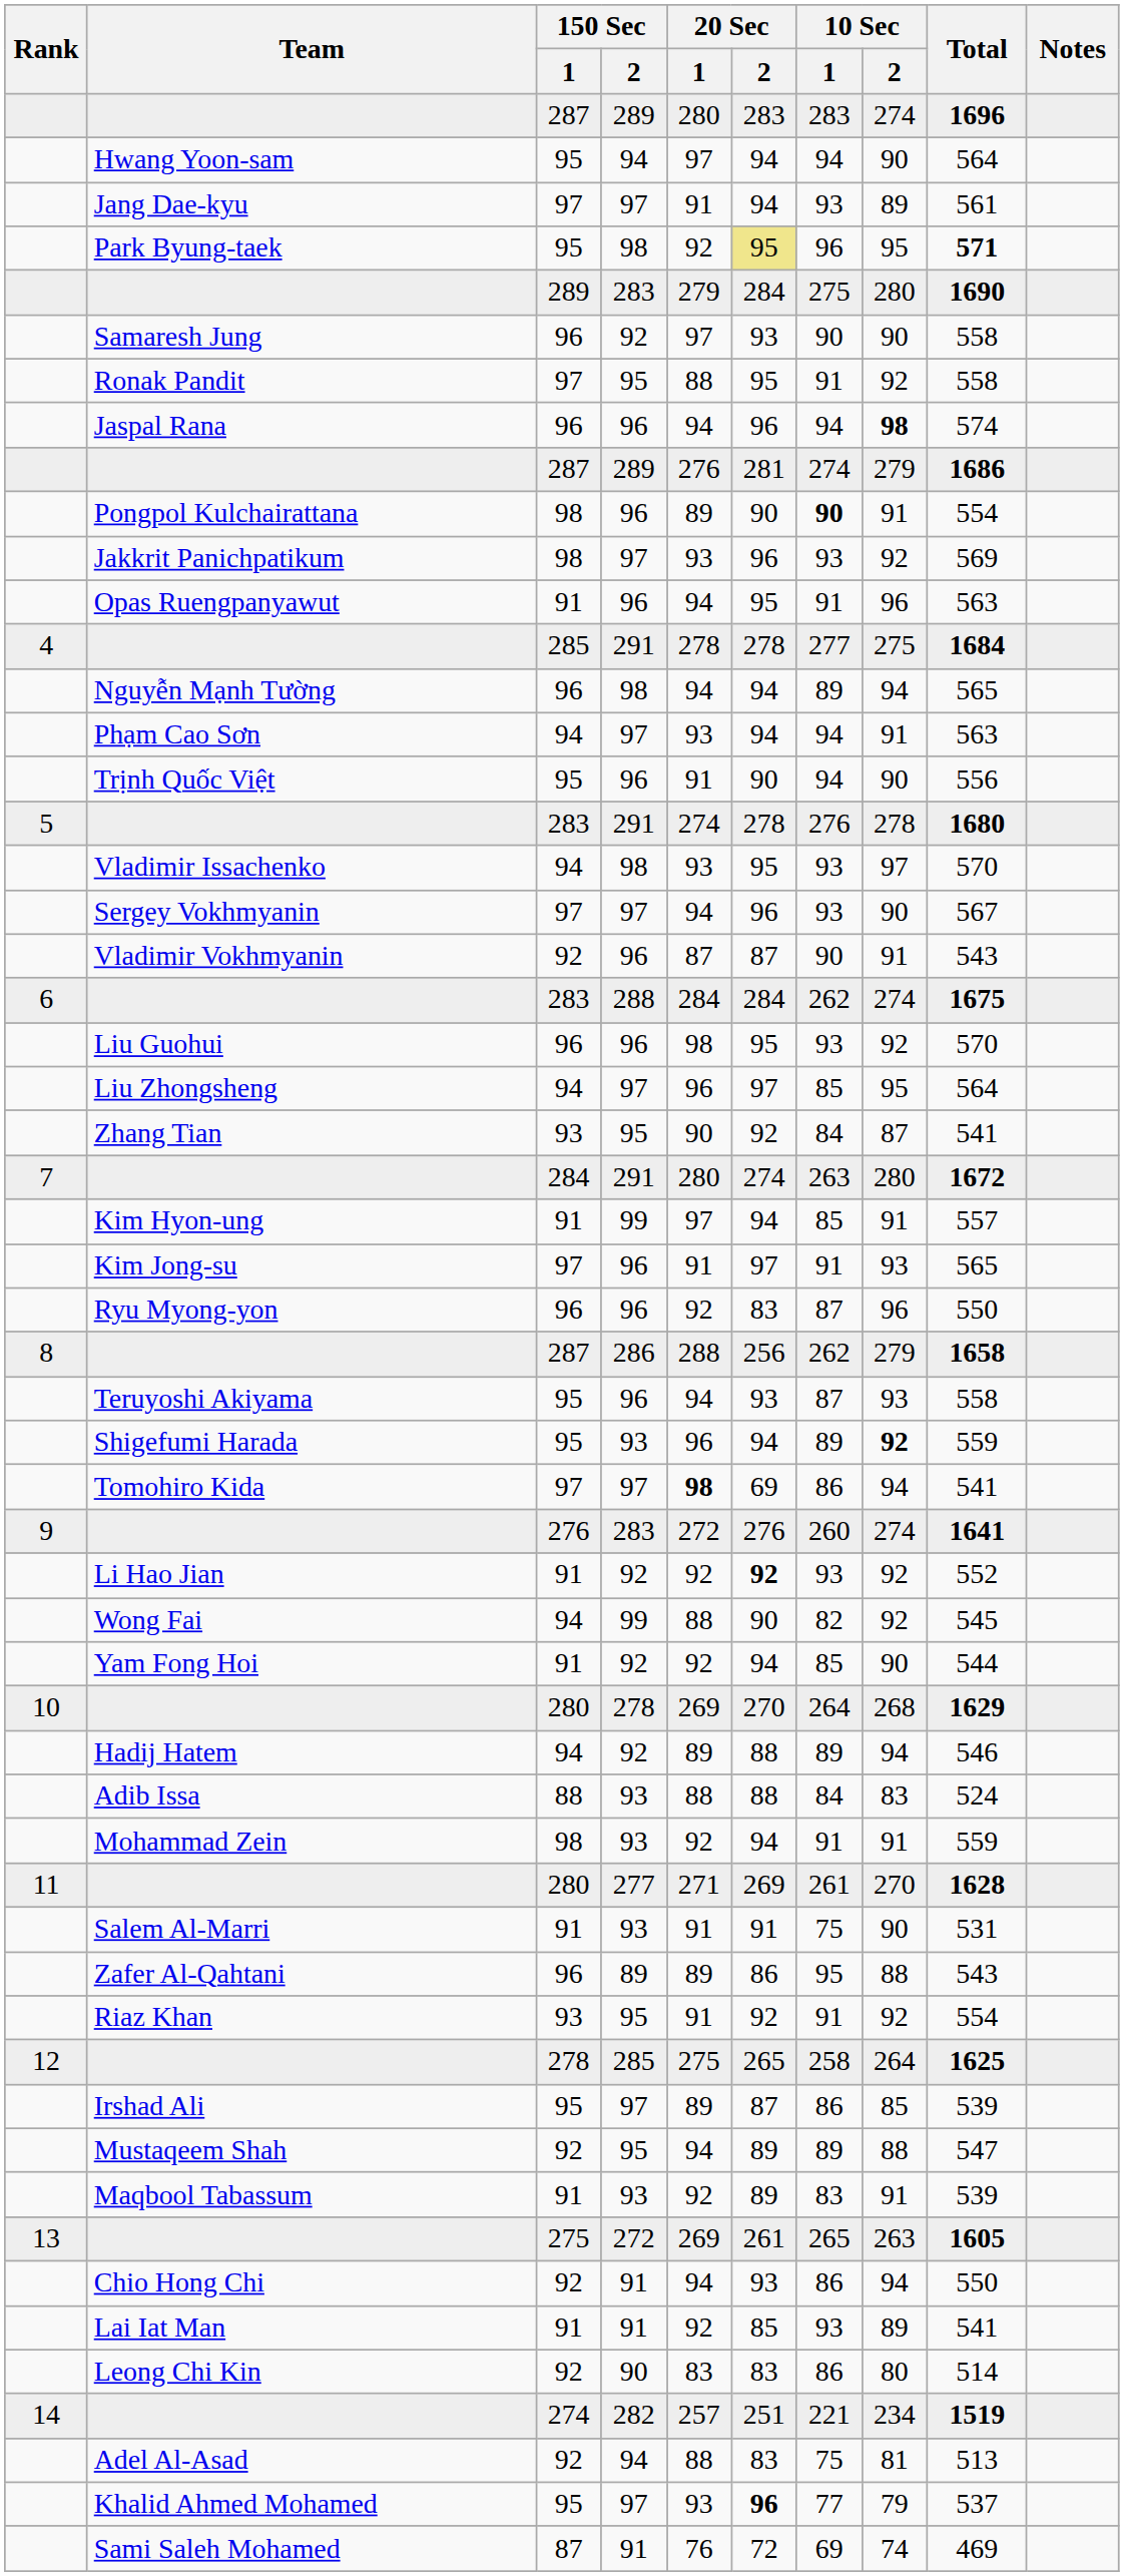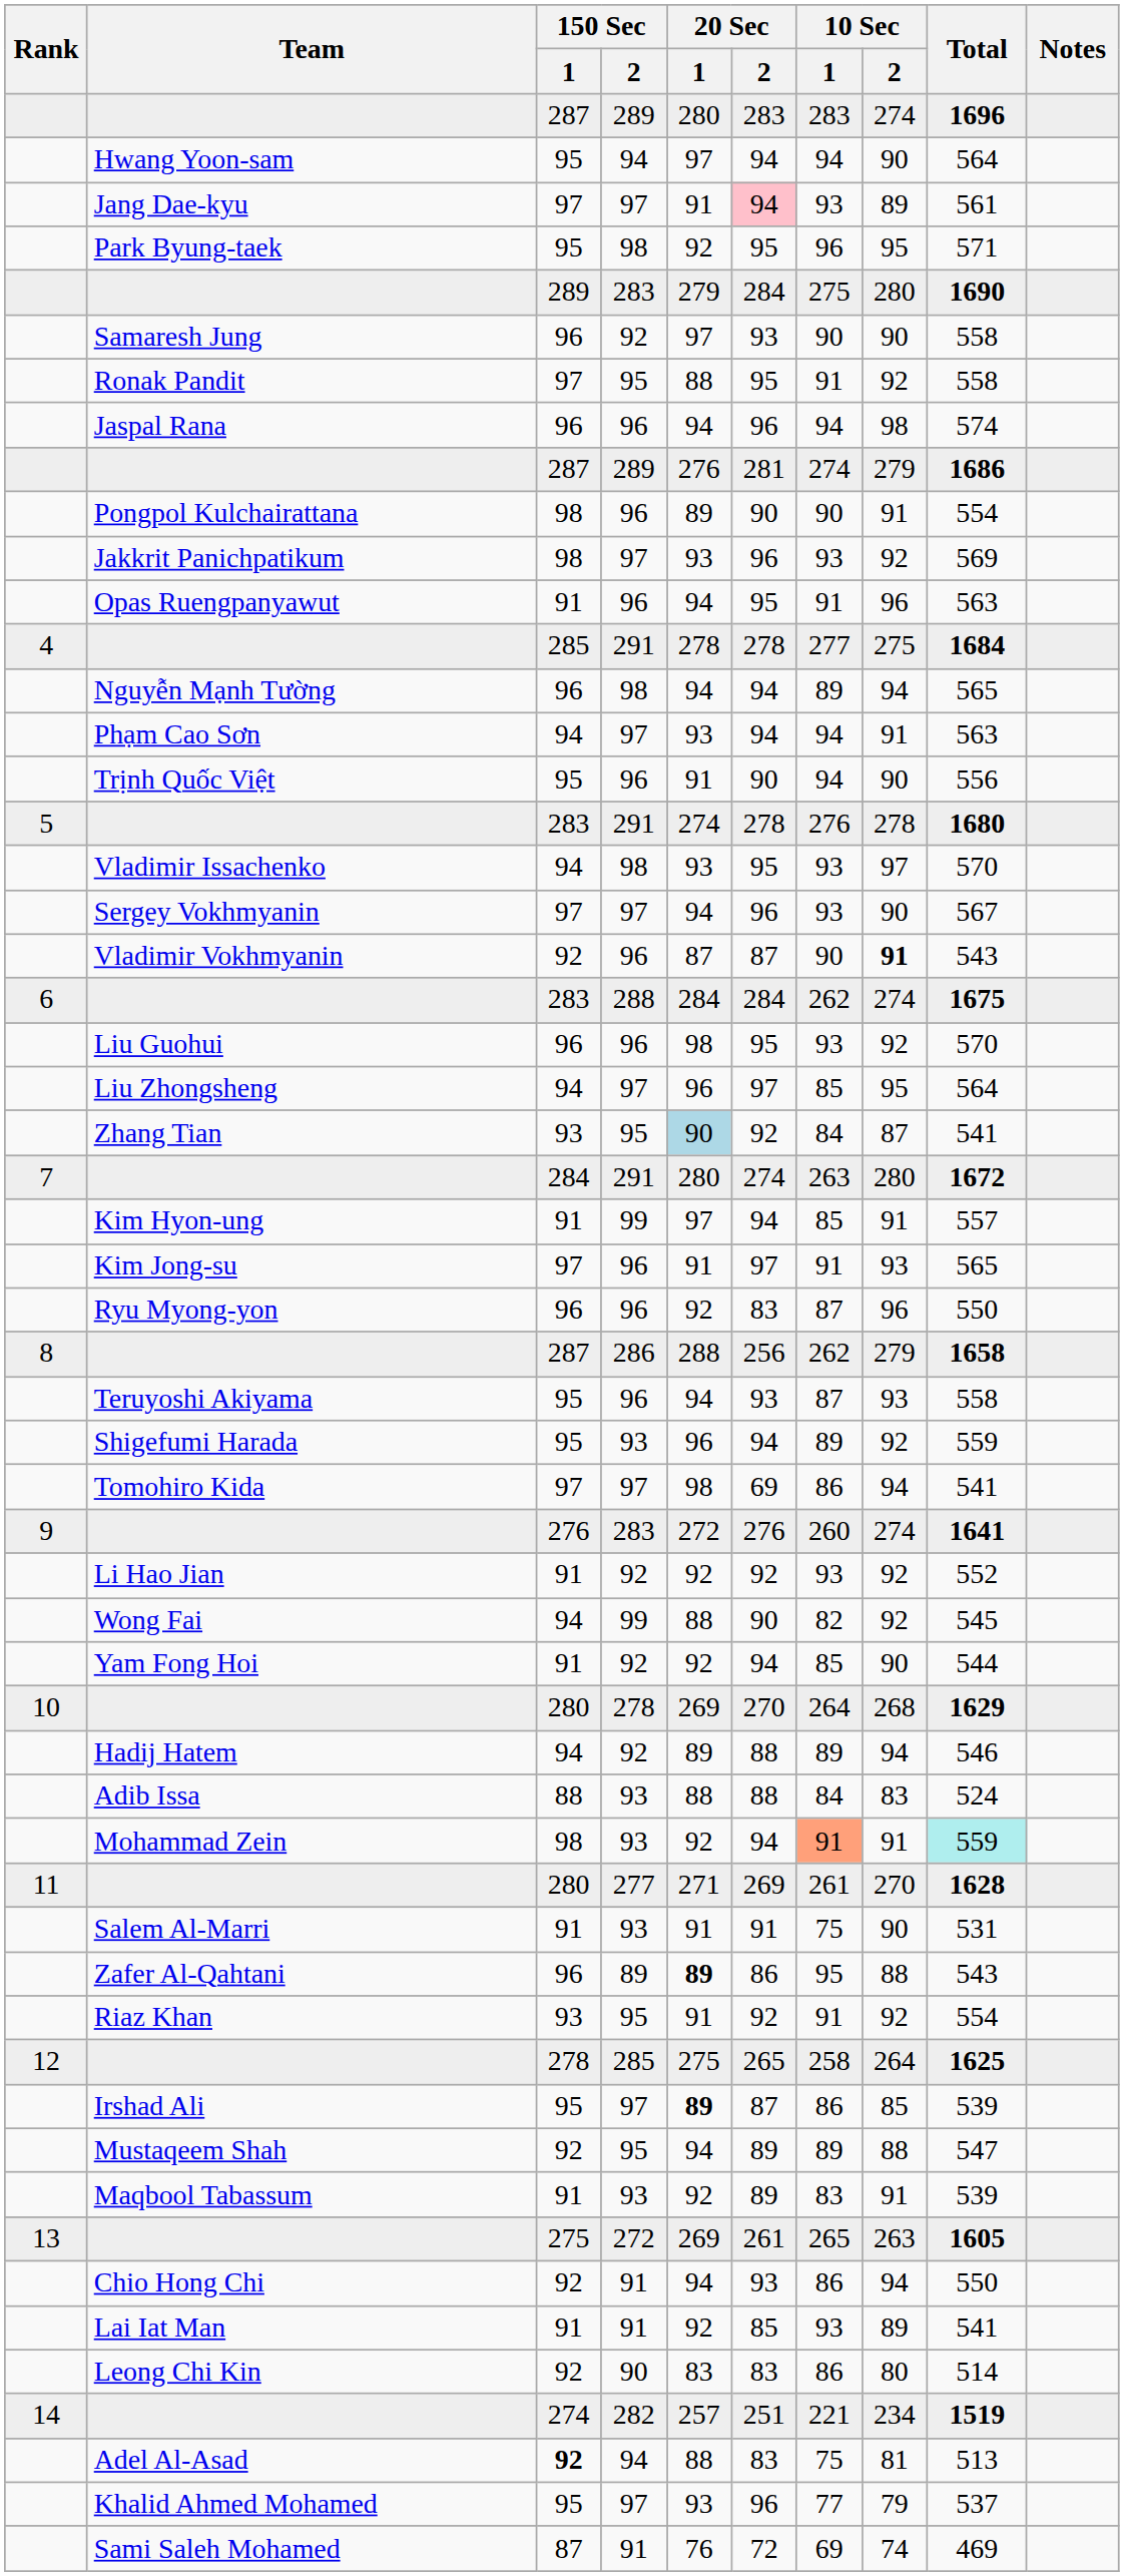Jang Dae-kyu | 20 Sec / 2: no background -> pink background
Park Byung-taek | 20 Sec / 2: khaki background -> no background
Park Byung-taek | Total: bold -> normal
Jaspal Rana | 10 Sec / 2: bold -> normal
Pongpol Kulchairattana | 10 Sec / 1: bold -> normal
Vladimir Vokhmyanin | 10 Sec / 2: normal -> bold
Zhang Tian | 20 Sec / 1: no background -> lightblue background
Shigefumi Harada | 10 Sec / 2: bold -> normal
Tomohiro Kida | 20 Sec / 1: bold -> normal
Li Hao Jian | 20 Sec / 2: bold -> normal
Mohammad Zein | 10 Sec / 1: no background -> lightsalmon background
Mohammad Zein | Total: no background -> paleturquoise background
Zafer Al-Qahtani | 20 Sec / 1: normal -> bold
Irshad Ali | 20 Sec / 1: normal -> bold
Adel Al-Asad | 150 Sec / 1: normal -> bold
Khalid Ahmed Mohamed | 20 Sec / 2: bold -> normal
